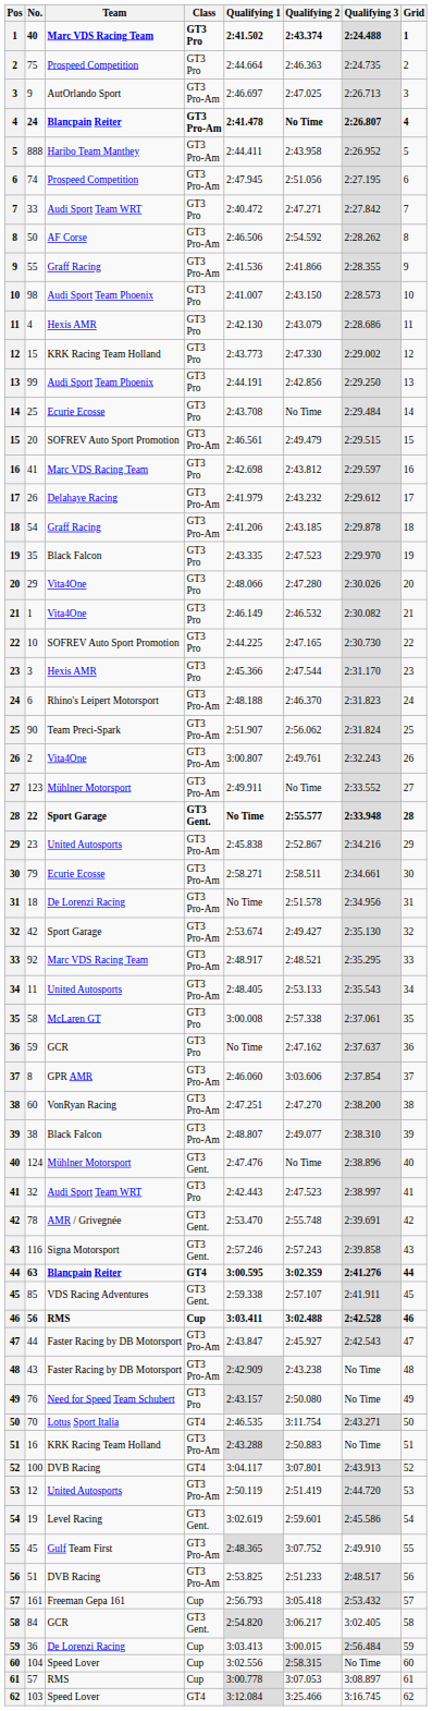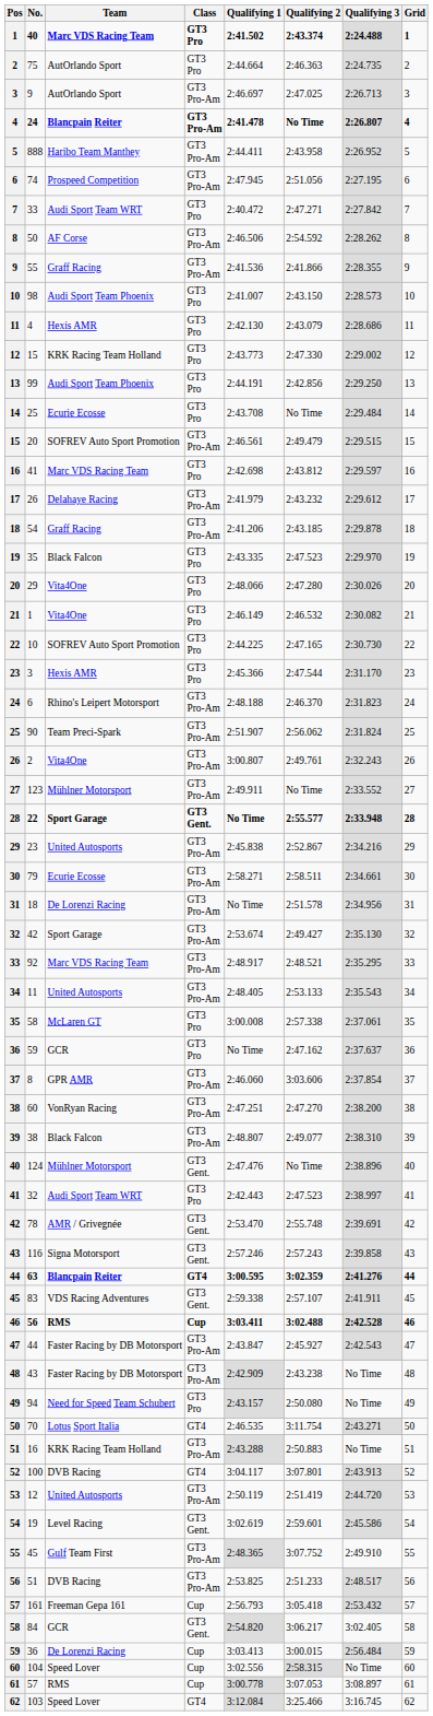row 3 | Team: Prospeed Competition -> AutOrlando Sport
row 46 | No.: 85 -> 83
row 50 | No.: 76 -> 94
